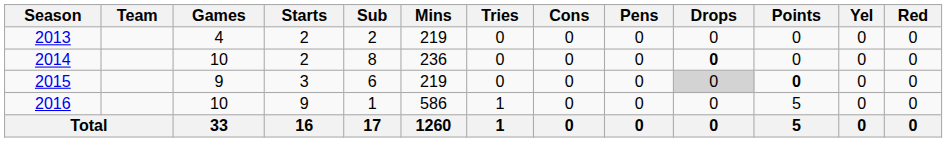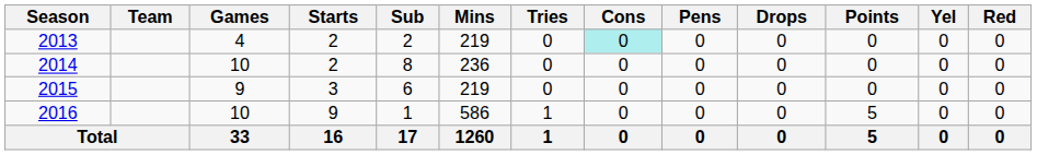2013 | Cons: no background -> paleturquoise background
2014 | Drops: bold -> normal
2015 | Drops: lightgrey background -> no background
2015 | Points: bold -> normal
